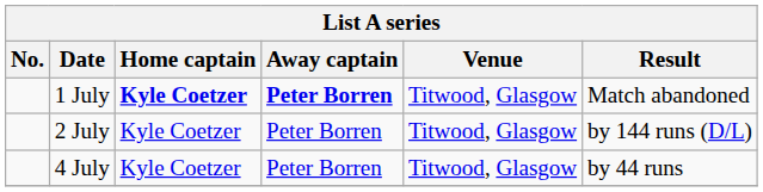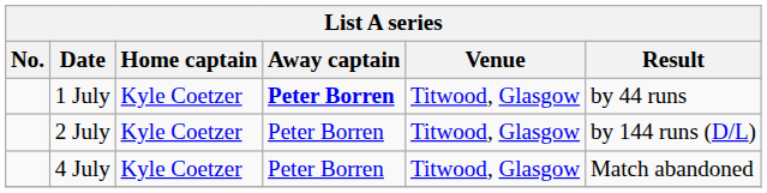1 July | Home captain: bold -> normal
1 July | Result: Match abandoned -> by 44 runs
4 July | Result: by 44 runs -> Match abandoned
